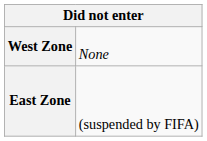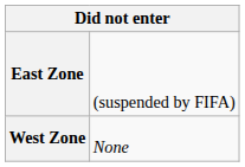rows swapped: West Zone <-> East Zone
